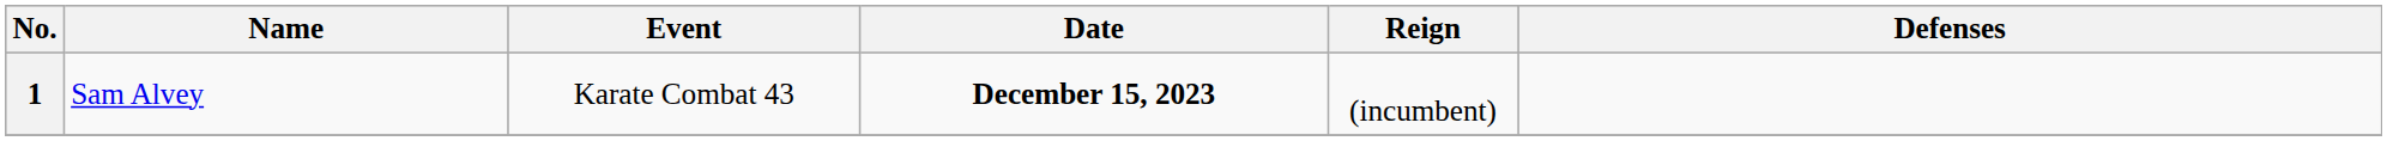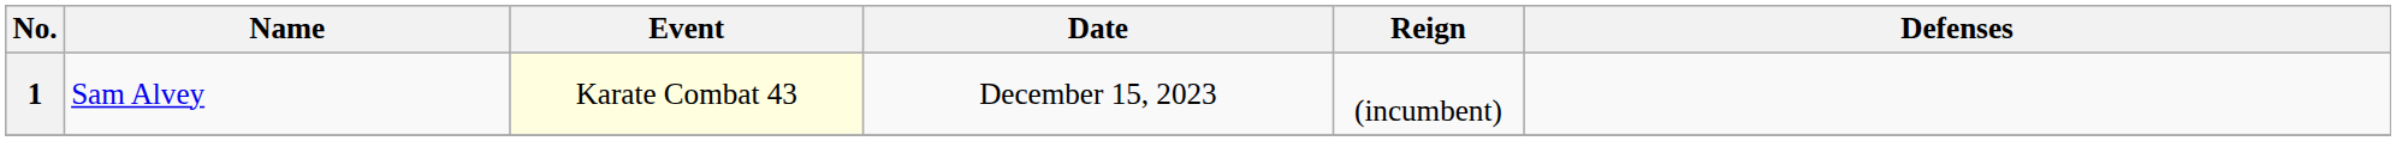1 | Event: no background -> lightyellow background
1 | Date: bold -> normal
